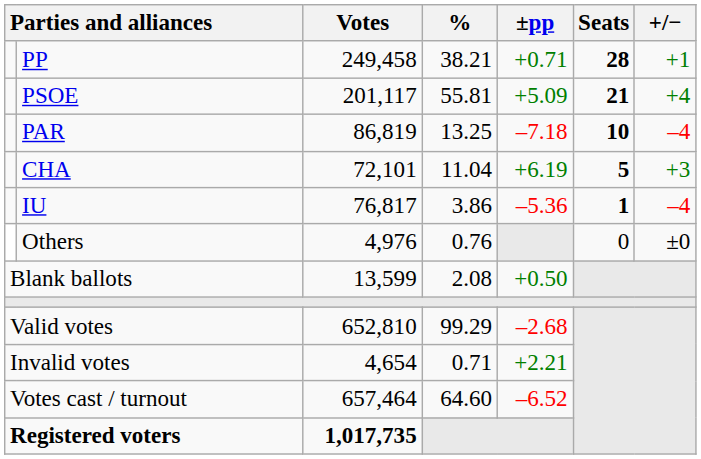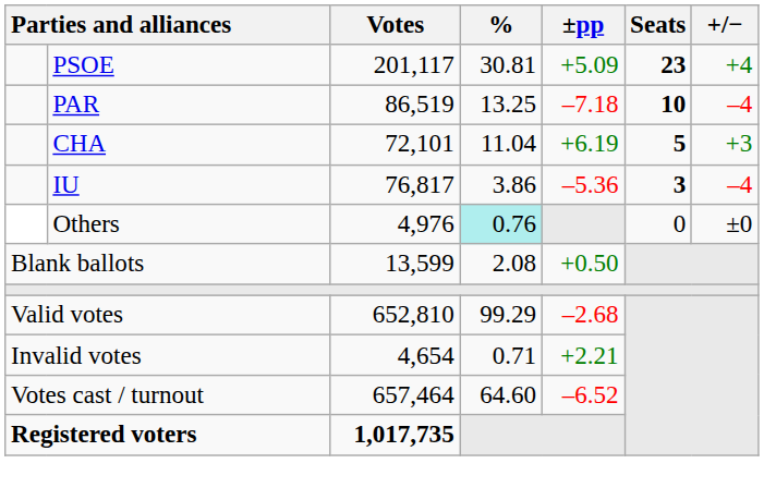- row: PP | 249,458 | 38.21 | +0.71 | 28 | +1
PSOE | %: 55.81 -> 30.81
PSOE | Seats: 21 -> 23
PAR | Votes: 86,819 -> 86,519
IU | Seats: 1 -> 3
Others | %: no background -> paleturquoise background
